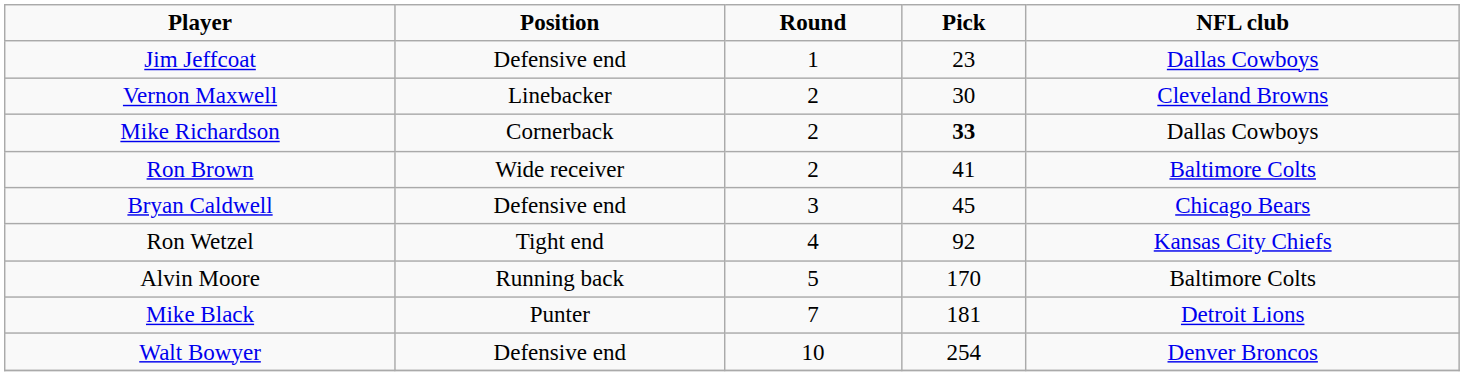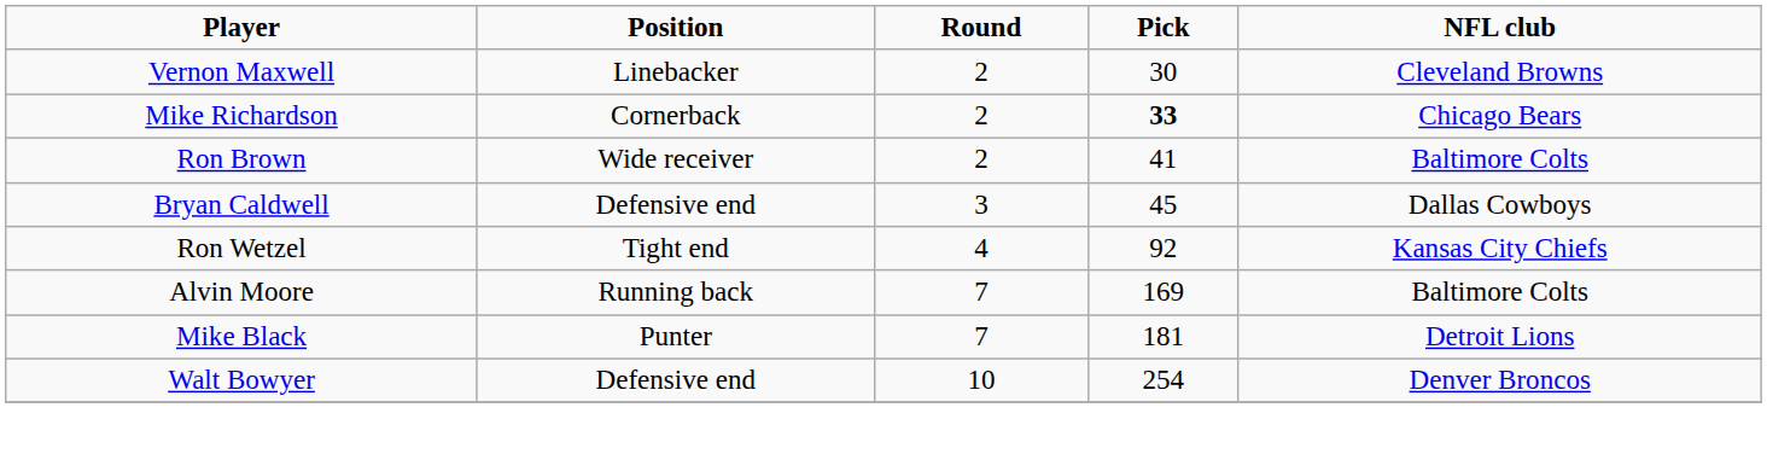- row: Jim Jeffcoat | Defensive end | 1 | 23 | Dallas Cowboys
Mike Richardson | NFL club: Dallas Cowboys -> Chicago Bears
Bryan Caldwell | NFL club: Chicago Bears -> Dallas Cowboys
Alvin Moore | Round: 5 -> 7
Alvin Moore | Pick: 170 -> 169
